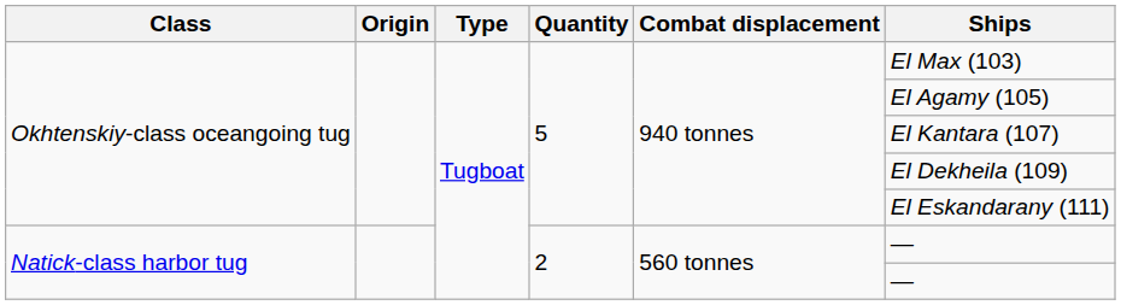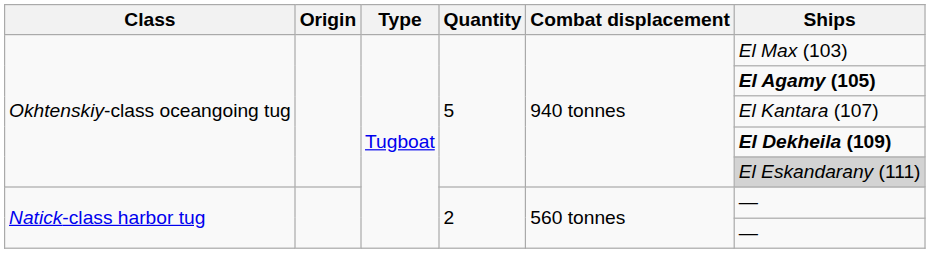row 3 | Ships: normal -> bold
row 5 | Ships: normal -> bold
row 6 | Ships: no background -> lightgrey background
